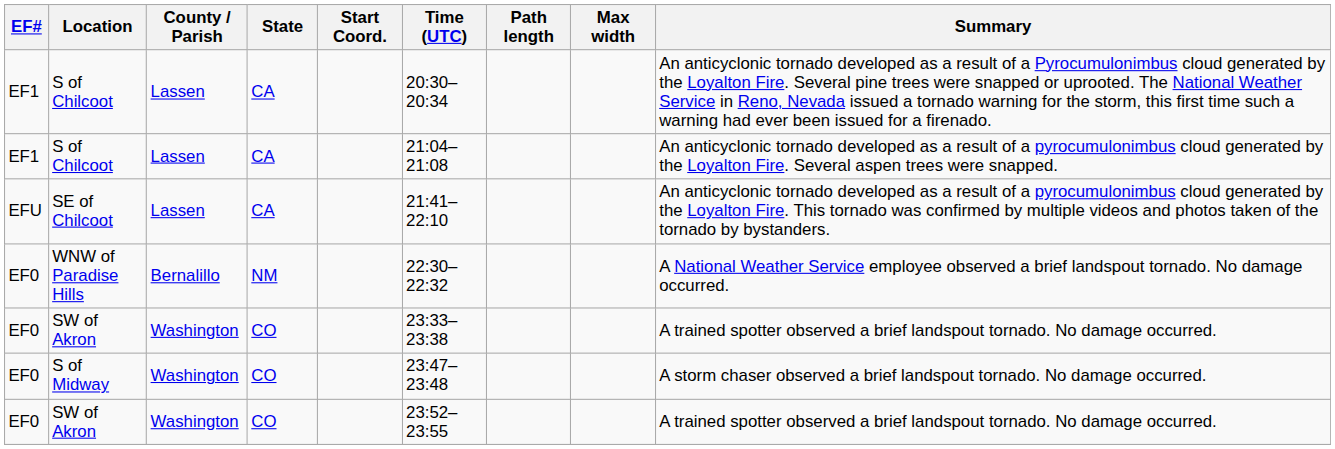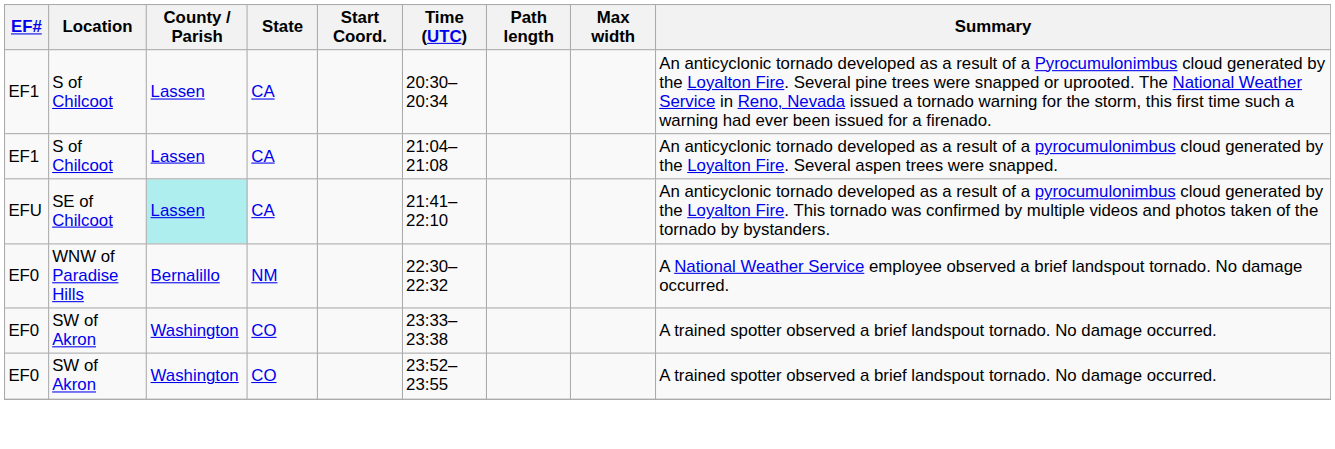SE of Chilcoot | County / Parish: no background -> paleturquoise background
- row: EF0 | S of Midway | Washington | CO | 23:47–23:48 | A storm chaser observed a brief landspout tornado. No damage occurred.
